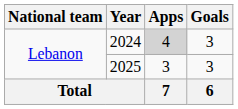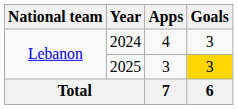2024 | Apps: lightgrey background -> no background
2025 | Goals: no background -> gold background
